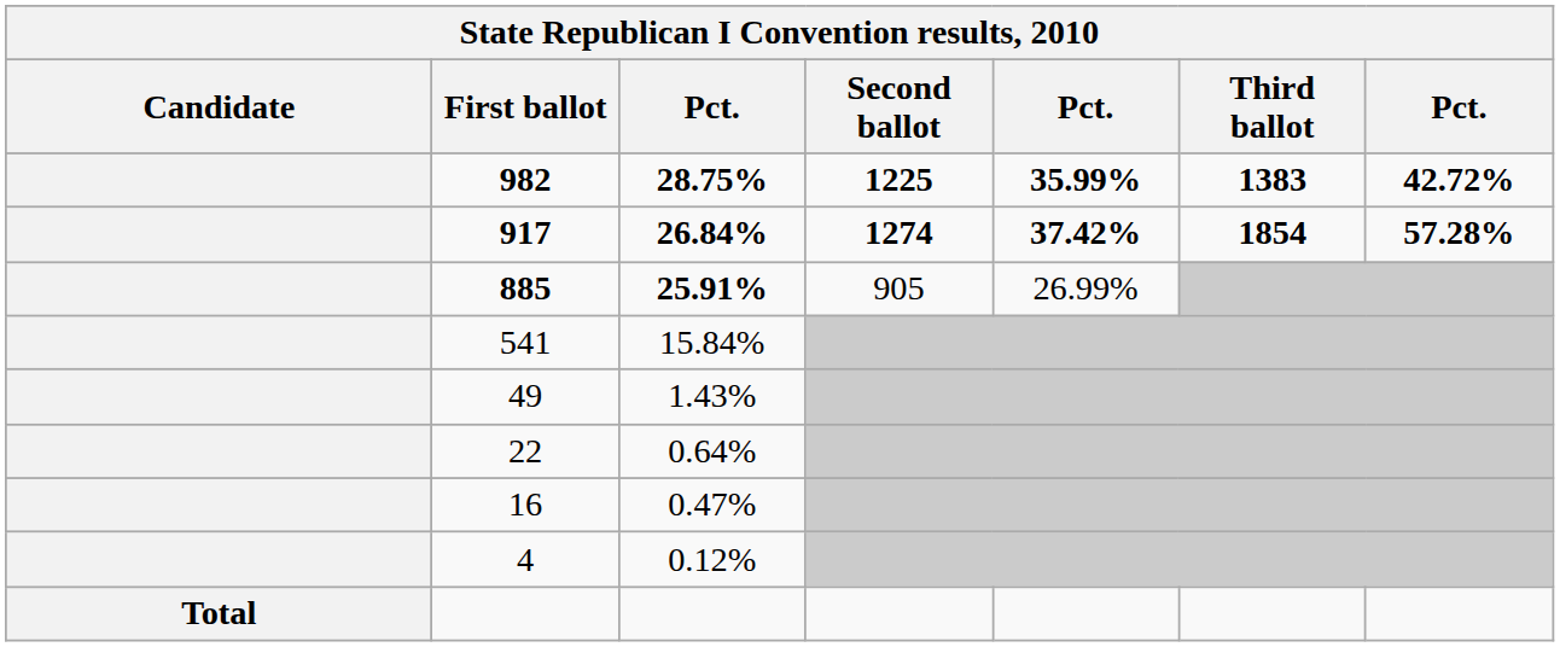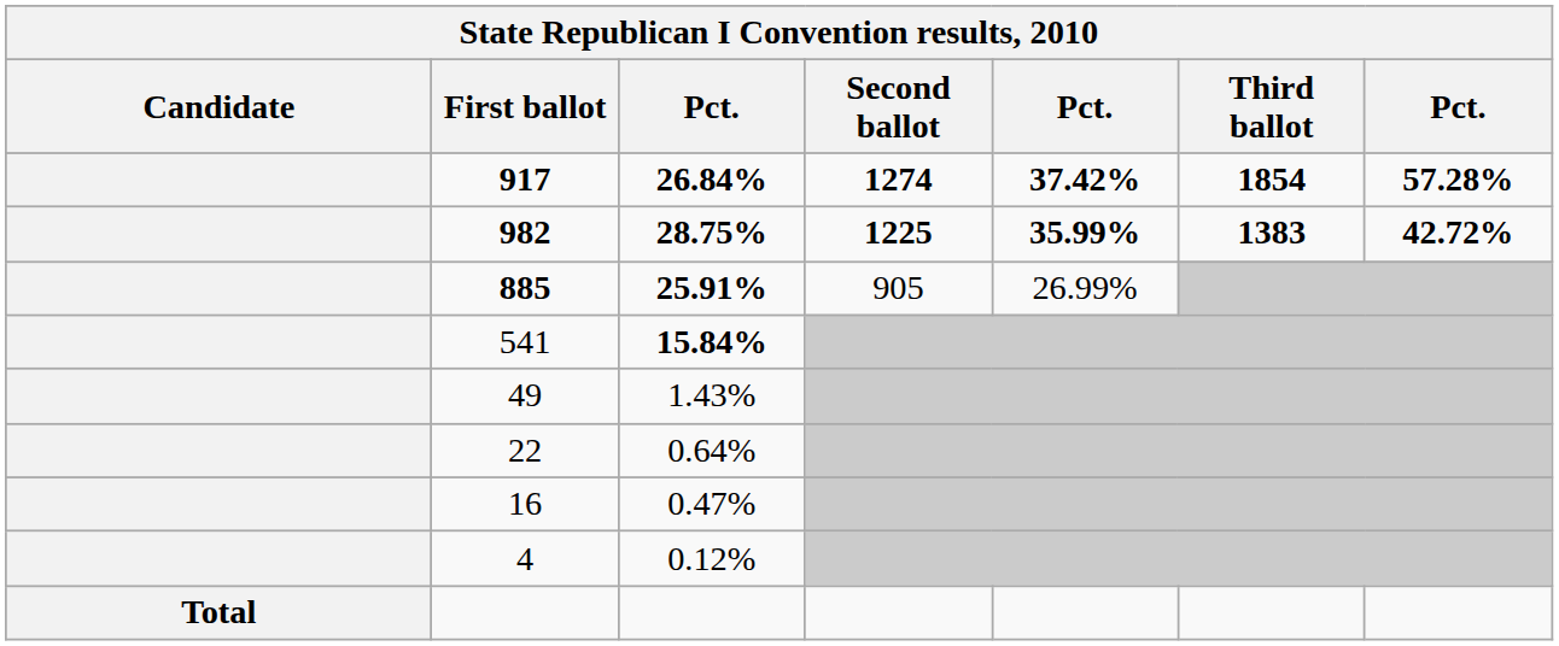rows swapped: 917 <-> 982
541 | column 3: normal -> bold
